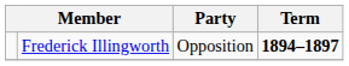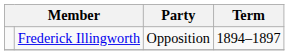Frederick Illingworth | Term: bold -> normal
